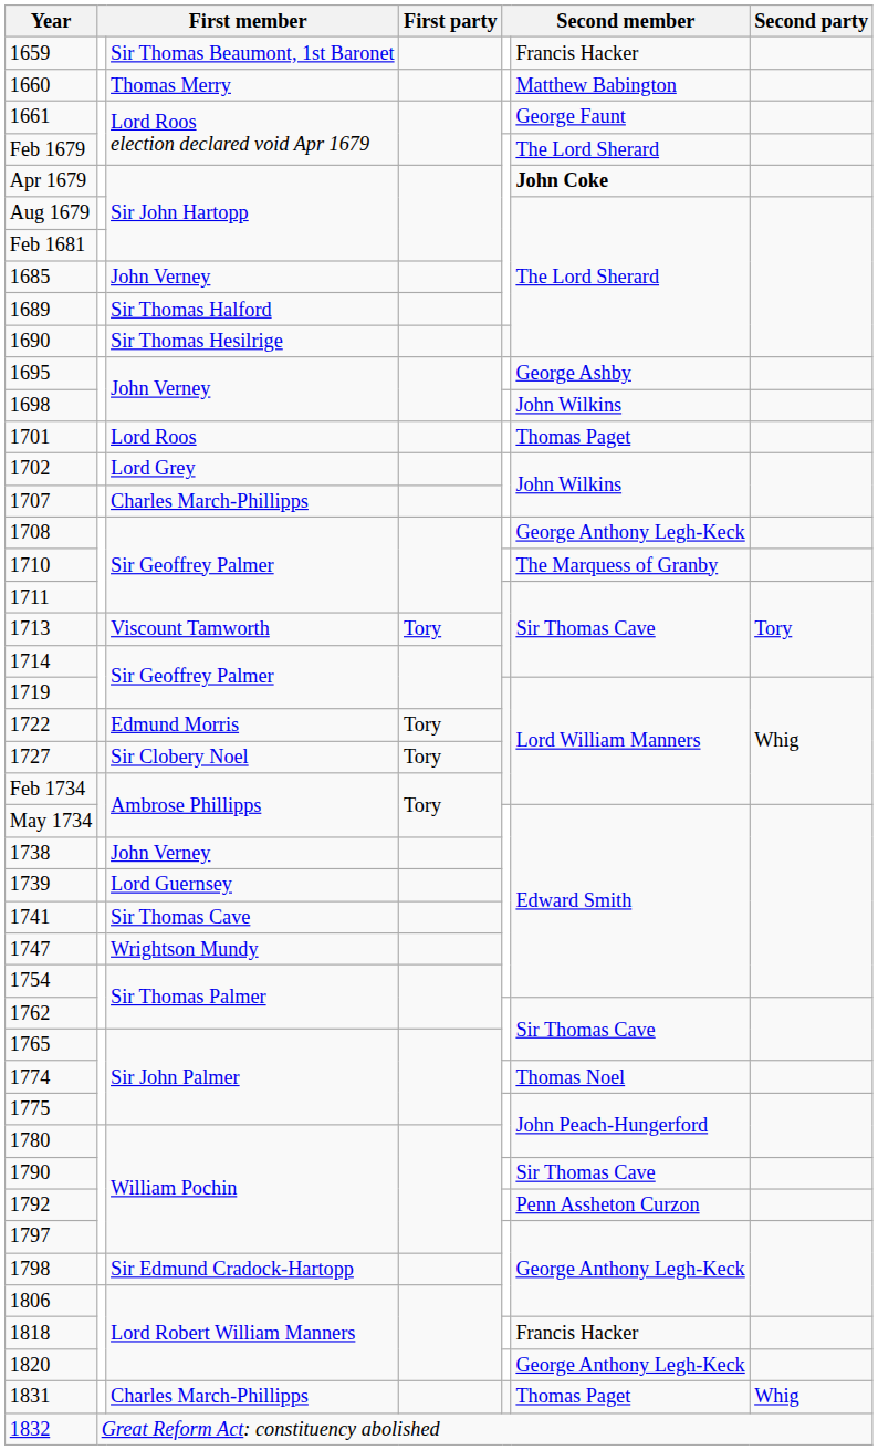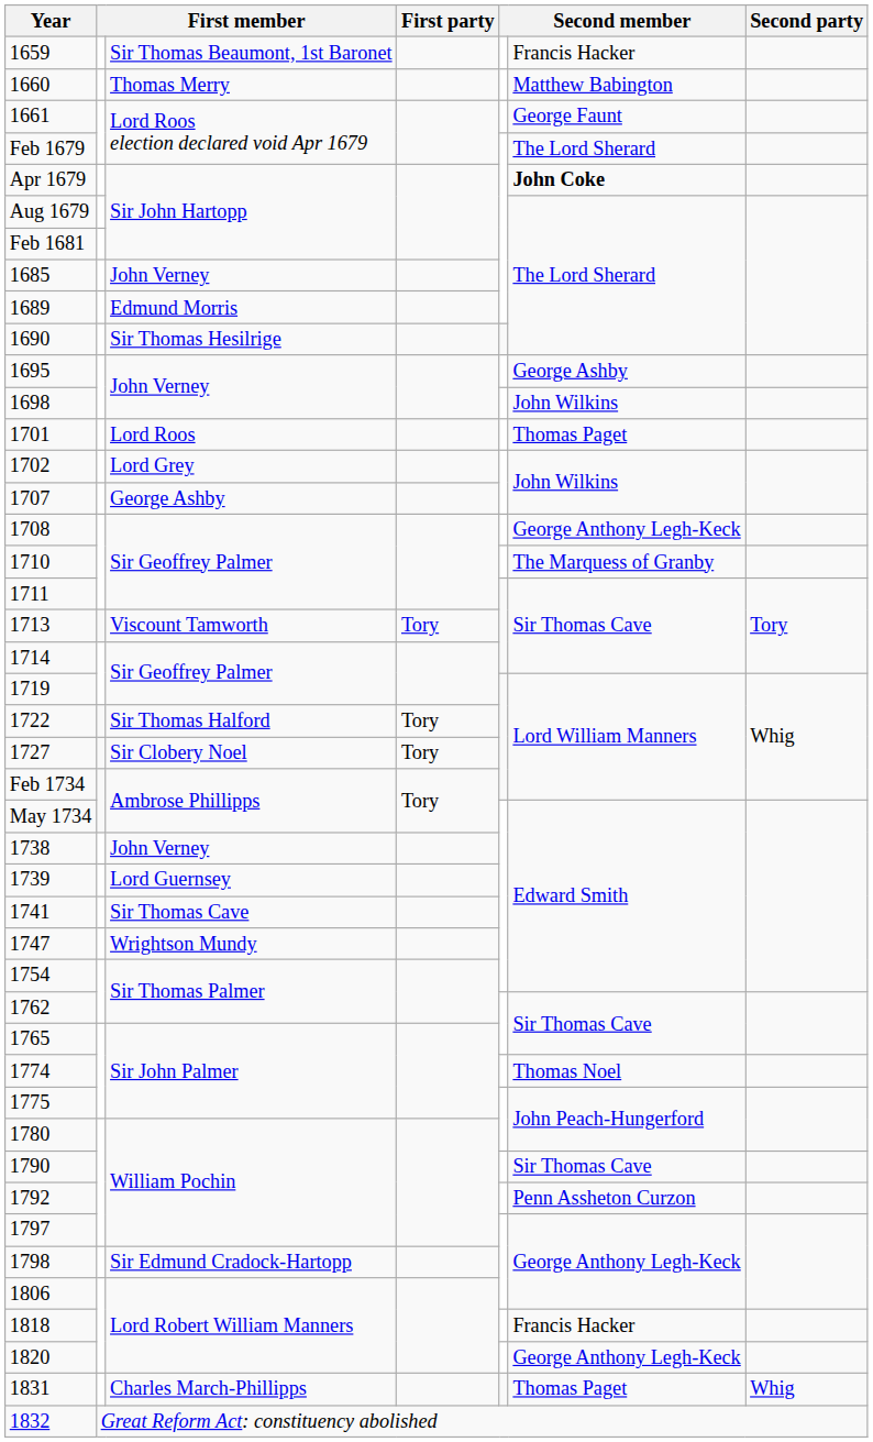1689 | column 3: Sir Thomas Halford -> Edmund Morris
1707 | column 3: Charles March-Phillipps -> George Ashby
1722 | column 3: Edmund Morris -> Sir Thomas Halford
